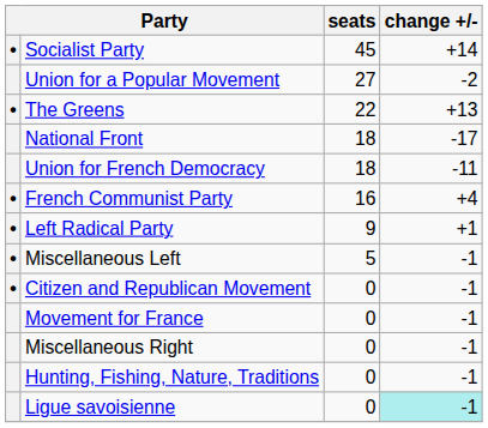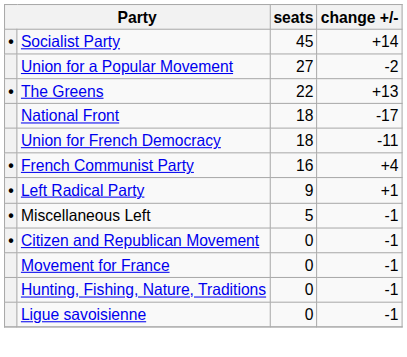- row: Miscellaneous Right | 0 | -1
Ligue savoisienne | change +/-: paleturquoise background -> no background
